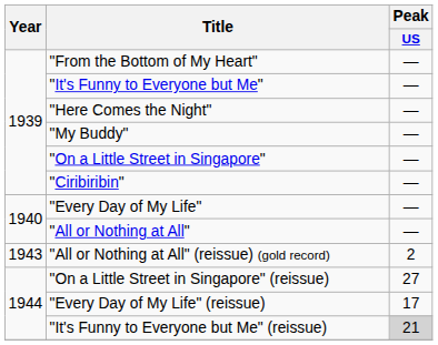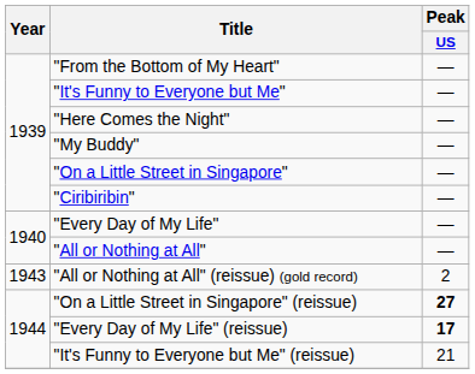"On a Little Street in Singapore" (reissue) | Peak / US: normal -> bold
"Every Day of My Life" (reissue) | Peak / US: normal -> bold
"It's Funny to Everyone but Me" (reissue) | Peak / US: lightgrey background -> no background
